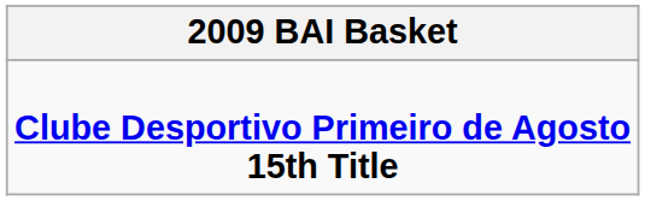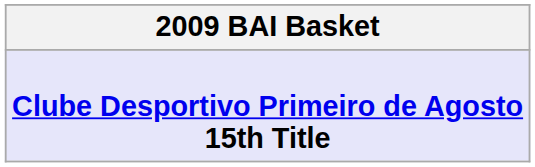row 2 | column 1: no background -> lavender background
